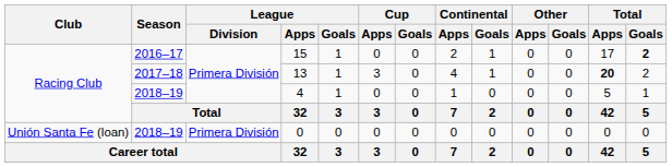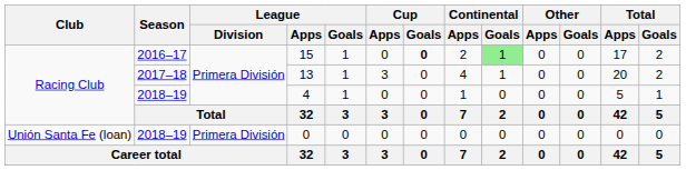15 | Cup / Goals: normal -> bold
15 | Continental / Goals: no background -> lightgreen background
15 | Total / Goals: bold -> normal
13 | Total / Apps: bold -> normal
